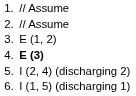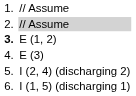2. / // Assume | column 2: no background -> lightgrey background
E (1, 2) | column 1: normal -> bold
E (3) | column 2: bold -> normal
